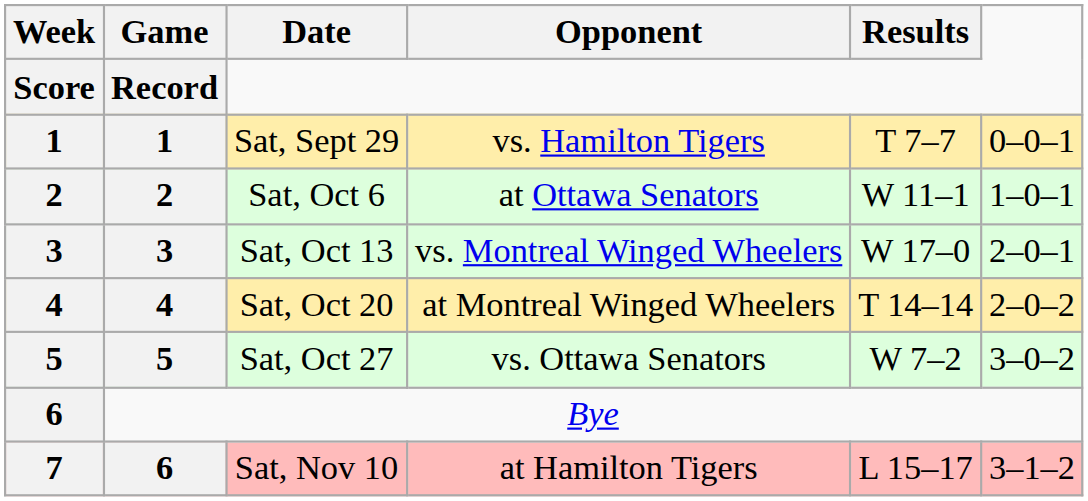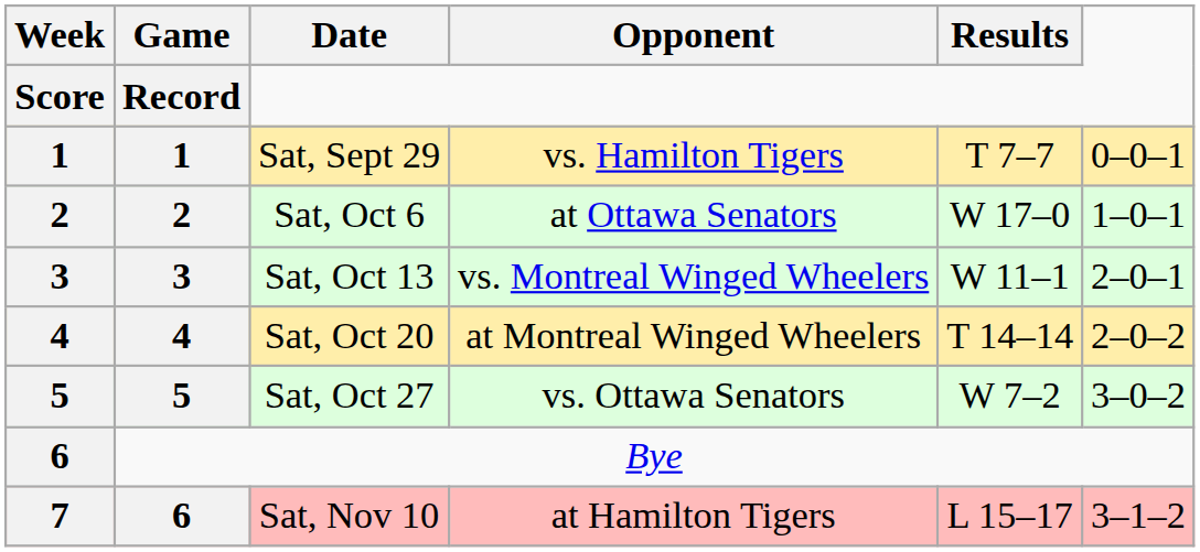Sat, Oct 6 | Results: W 11–1 -> W 17–0
Sat, Oct 13 | Results: W 17–0 -> W 11–1
